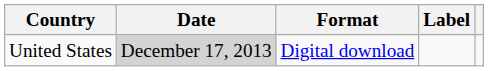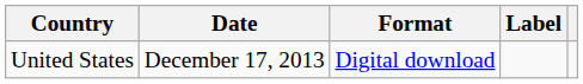United States | Date: lightgrey background -> no background
